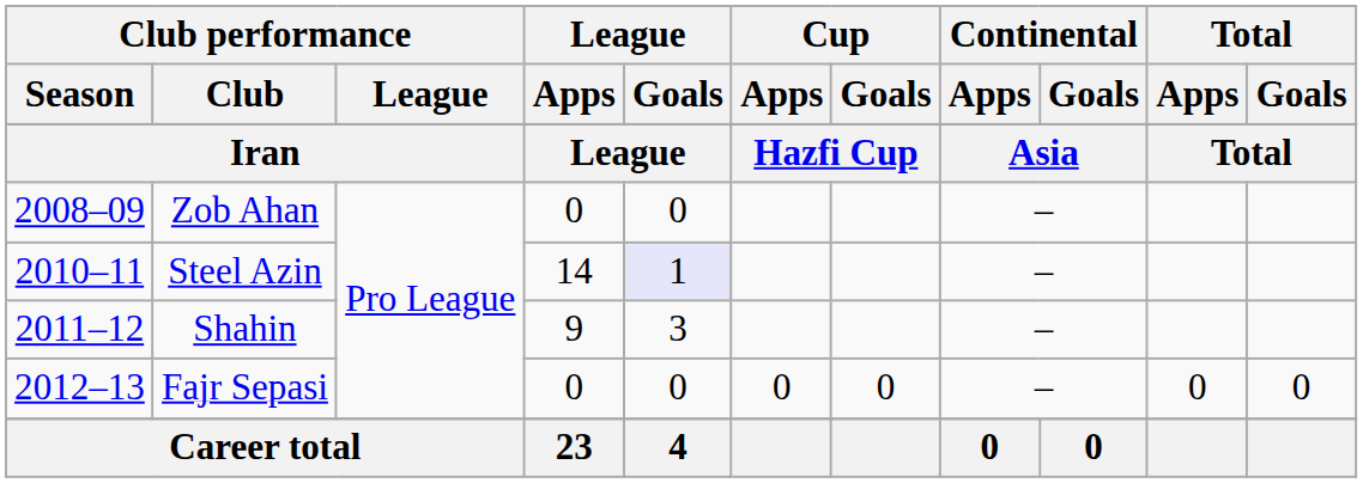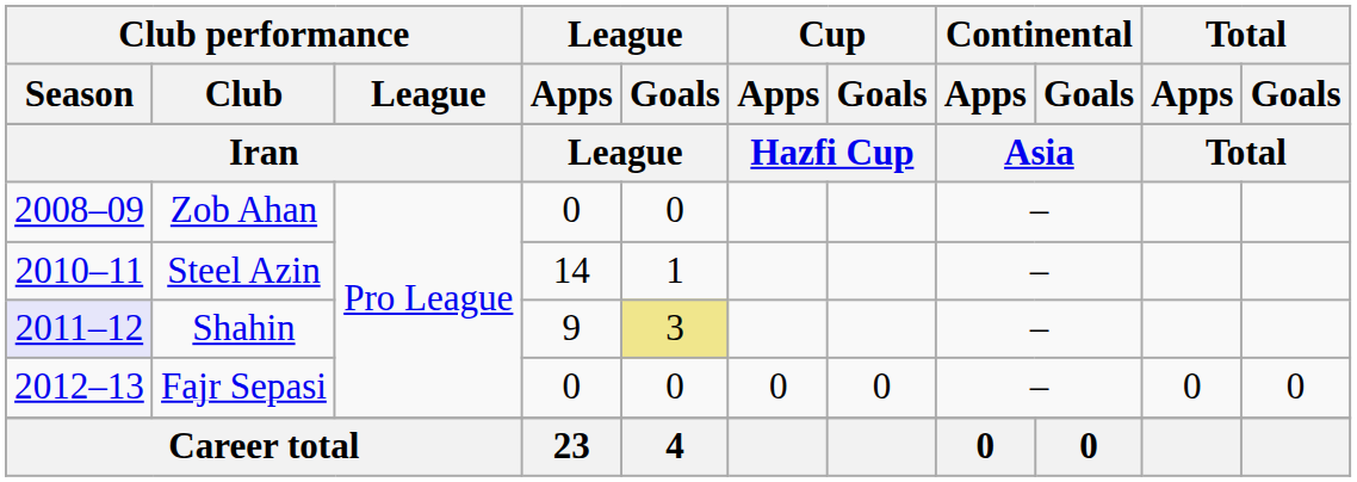Steel Azin | League / Goals: lavender background -> no background
Shahin | Club performance / Season: no background -> lavender background
Shahin | League / Goals: no background -> khaki background
